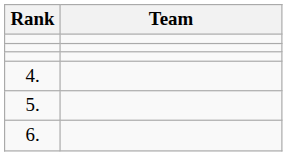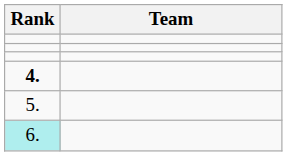row 5 | Rank: normal -> bold
row 7 | Rank: no background -> paleturquoise background
